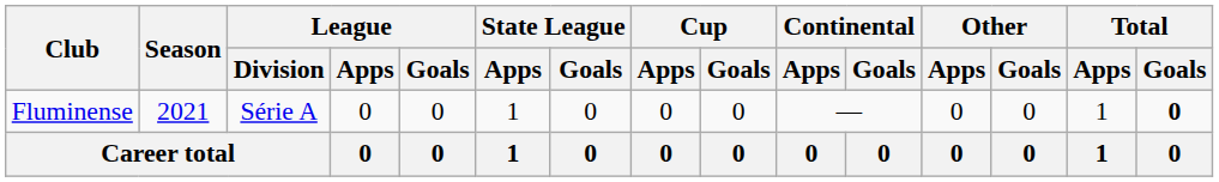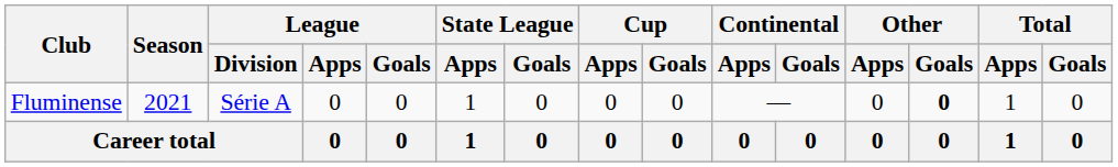Fluminense | Other / Goals: normal -> bold
Fluminense | Total / Goals: bold -> normal
